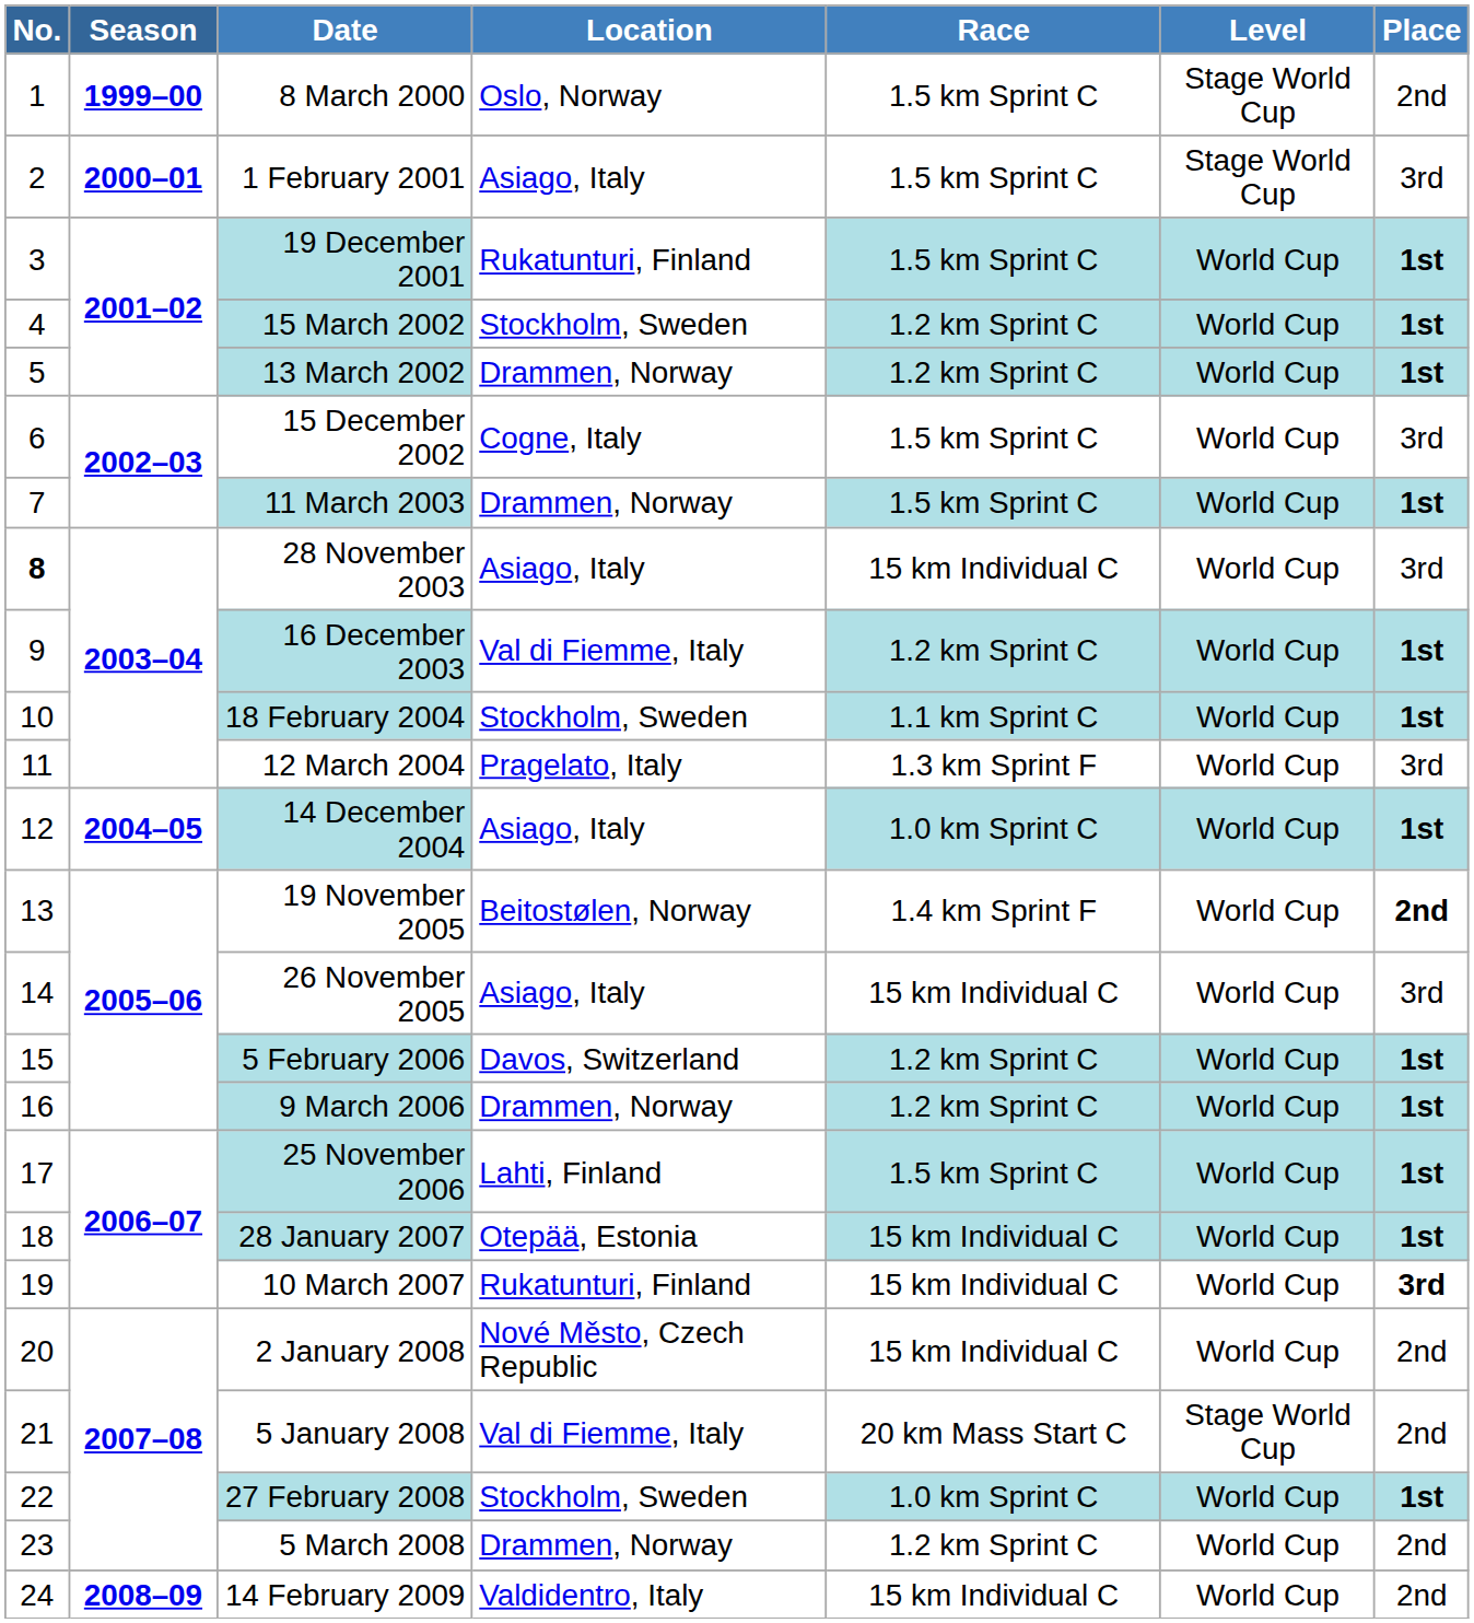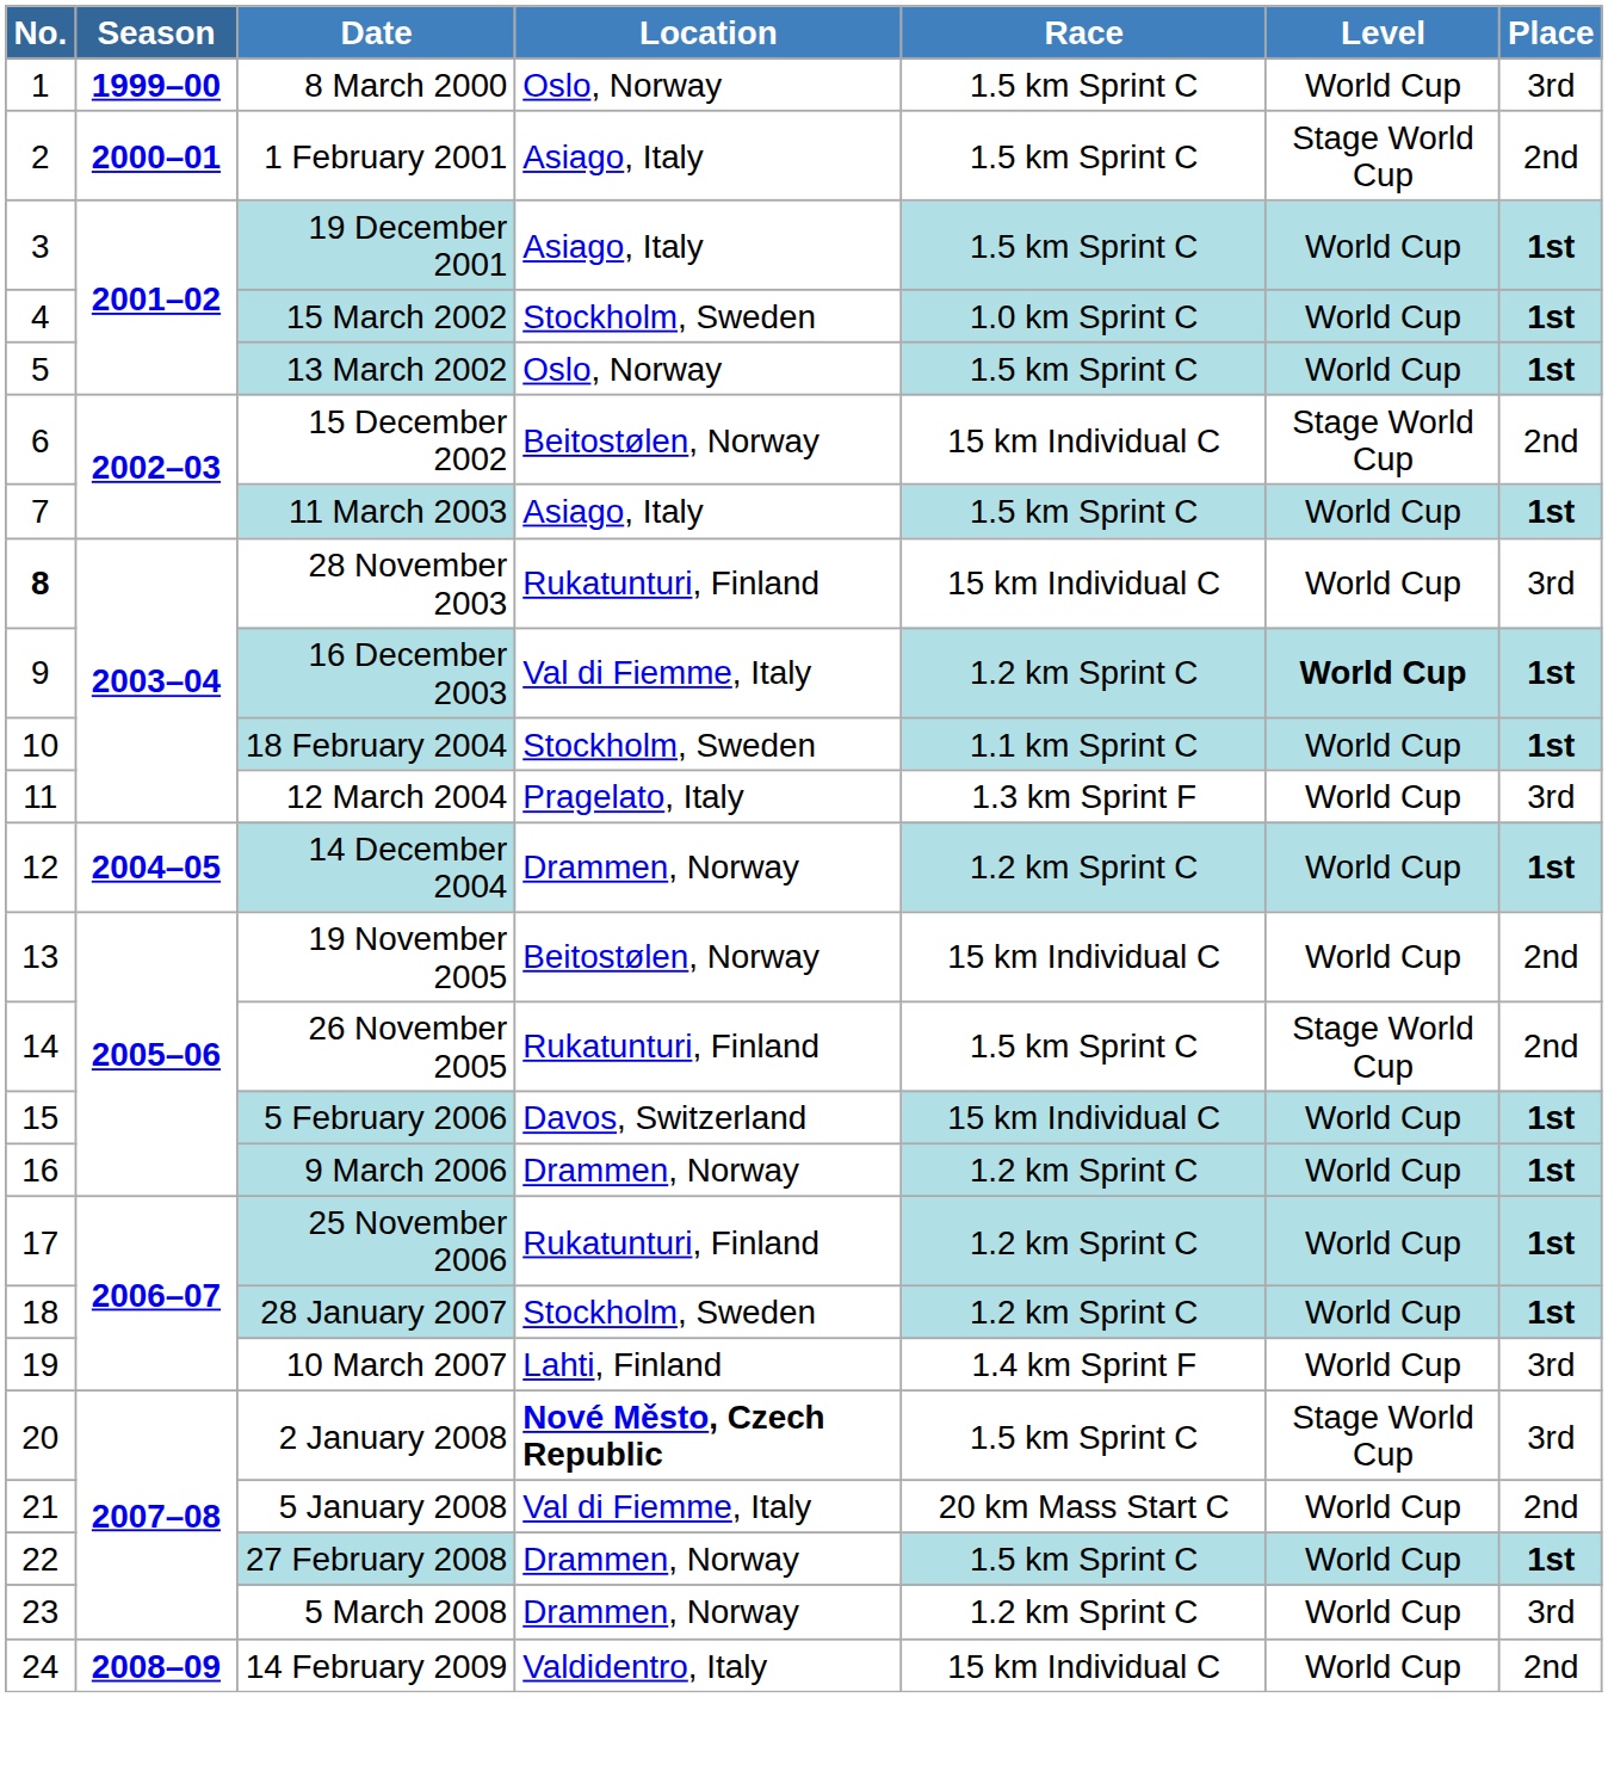8 March 2000 | Level: Stage World Cup -> World Cup
8 March 2000 | Place: 2nd -> 3rd
1 February 2001 | Place: 3rd -> 2nd
19 December 2001 | Location: Rukatunturi, Finland -> Asiago, Italy
15 March 2002 | Race: 1.2 km Sprint C -> 1.0 km Sprint C
13 March 2002 | Location: Drammen, Norway -> Oslo, Norway
13 March 2002 | Race: 1.2 km Sprint C -> 1.5 km Sprint C
15 December 2002 | Location: Cogne, Italy -> Beitostølen, Norway
15 December 2002 | Race: 1.5 km Sprint C -> 15 km Individual C
15 December 2002 | Level: World Cup -> Stage World Cup
15 December 2002 | Place: 3rd -> 2nd
11 March 2003 | Location: Drammen, Norway -> Asiago, Italy
28 November 2003 | Location: Asiago, Italy -> Rukatunturi, Finland
16 December 2003 | Level: normal -> bold
14 December 2004 | Location: Asiago, Italy -> Drammen, Norway
14 December 2004 | Race: 1.0 km Sprint C -> 1.2 km Sprint C
19 November 2005 | Race: 1.4 km Sprint F -> 15 km Individual C
19 November 2005 | Place: bold -> normal
26 November 2005 | Location: Asiago, Italy -> Rukatunturi, Finland
26 November 2005 | Race: 15 km Individual C -> 1.5 km Sprint C
26 November 2005 | Level: World Cup -> Stage World Cup
26 November 2005 | Place: 3rd -> 2nd
5 February 2006 | Race: 1.2 km Sprint C -> 15 km Individual C
25 November 2006 | Location: Lahti, Finland -> Rukatunturi, Finland
25 November 2006 | Race: 1.5 km Sprint C -> 1.2 km Sprint C
28 January 2007 | Location: Otepää, Estonia -> Stockholm, Sweden
28 January 2007 | Race: 15 km Individual C -> 1.2 km Sprint C
10 March 2007 | Location: Rukatunturi, Finland -> Lahti, Finland
10 March 2007 | Race: 15 km Individual C -> 1.4 km Sprint F
10 March 2007 | Place: bold -> normal
2 January 2008 | Location: normal -> bold
2 January 2008 | Race: 15 km Individual C -> 1.5 km Sprint C
2 January 2008 | Level: World Cup -> Stage World Cup
2 January 2008 | Place: 2nd -> 3rd
5 January 2008 | Level: Stage World Cup -> World Cup
27 February 2008 | Location: Stockholm, Sweden -> Drammen, Norway
27 February 2008 | Race: 1.0 km Sprint C -> 1.5 km Sprint C
5 March 2008 | Place: 2nd -> 3rd
